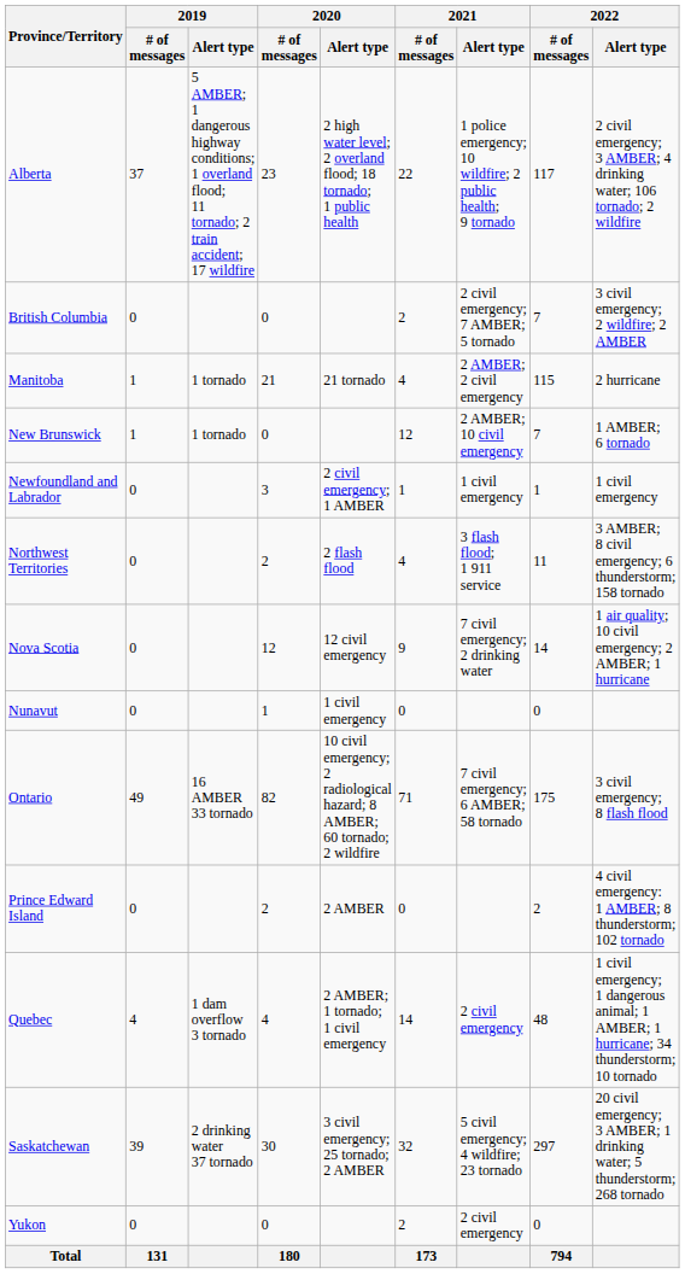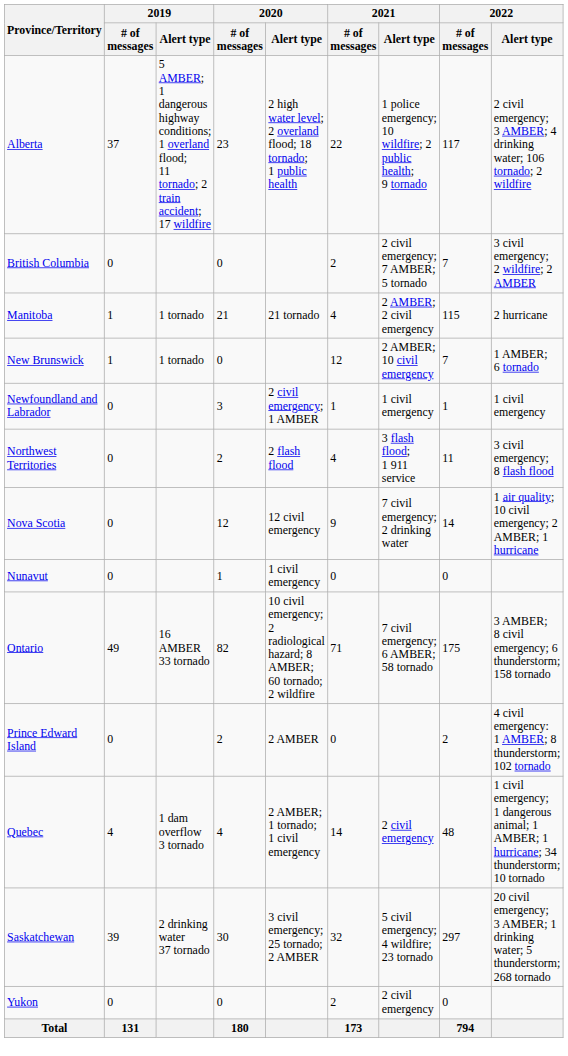Northwest Territories | 2022 / Alert type: 3 AMBER; 8 civil emergency; 6 thunderstorm; 158 tornado -> 3 civil emergency; 8 flash flood
Ontario | 2022 / Alert type: 3 civil emergency; 8 flash flood -> 3 AMBER; 8 civil emergency; 6 thunderstorm; 158 tornado
